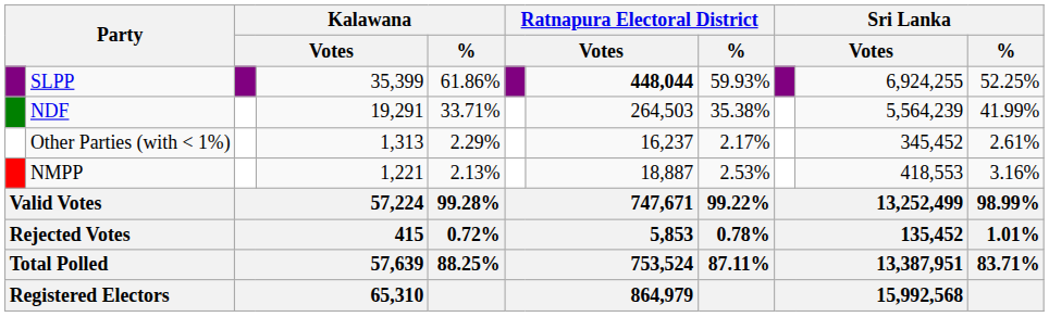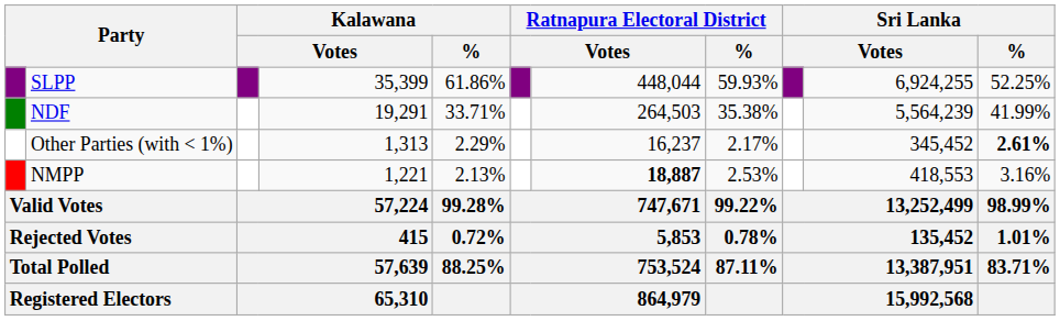SLPP | column 7: bold -> normal
Other Parties (with < 1%) | Sri Lanka / %: normal -> bold
NMPP | column 7: normal -> bold
